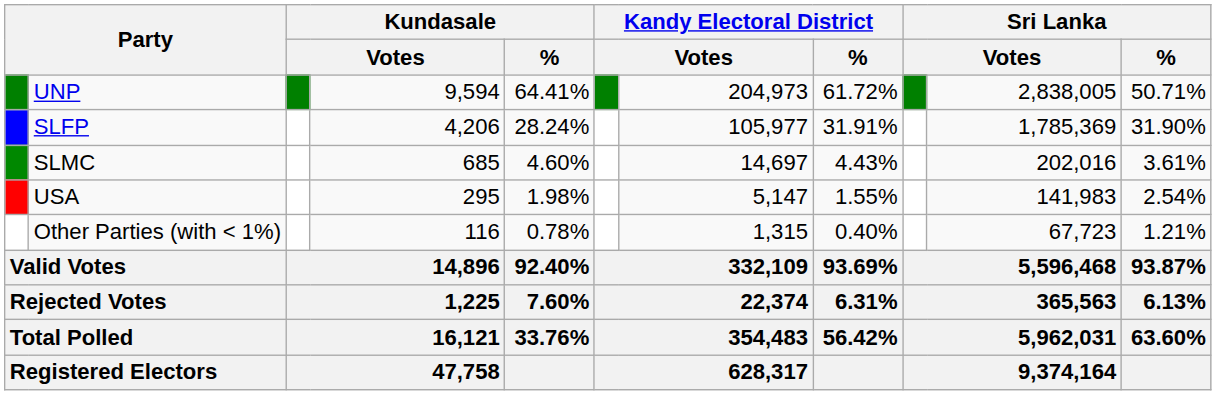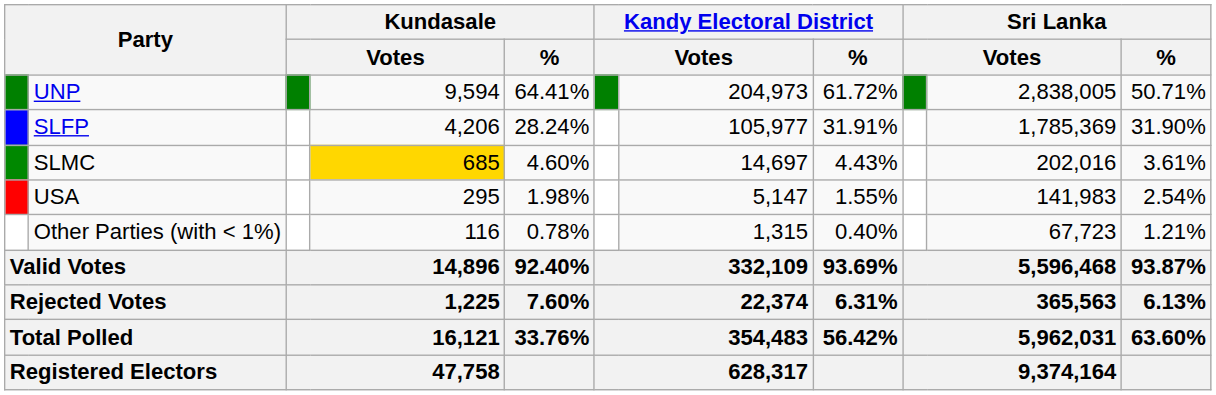SLMC | column 4: no background -> gold background
